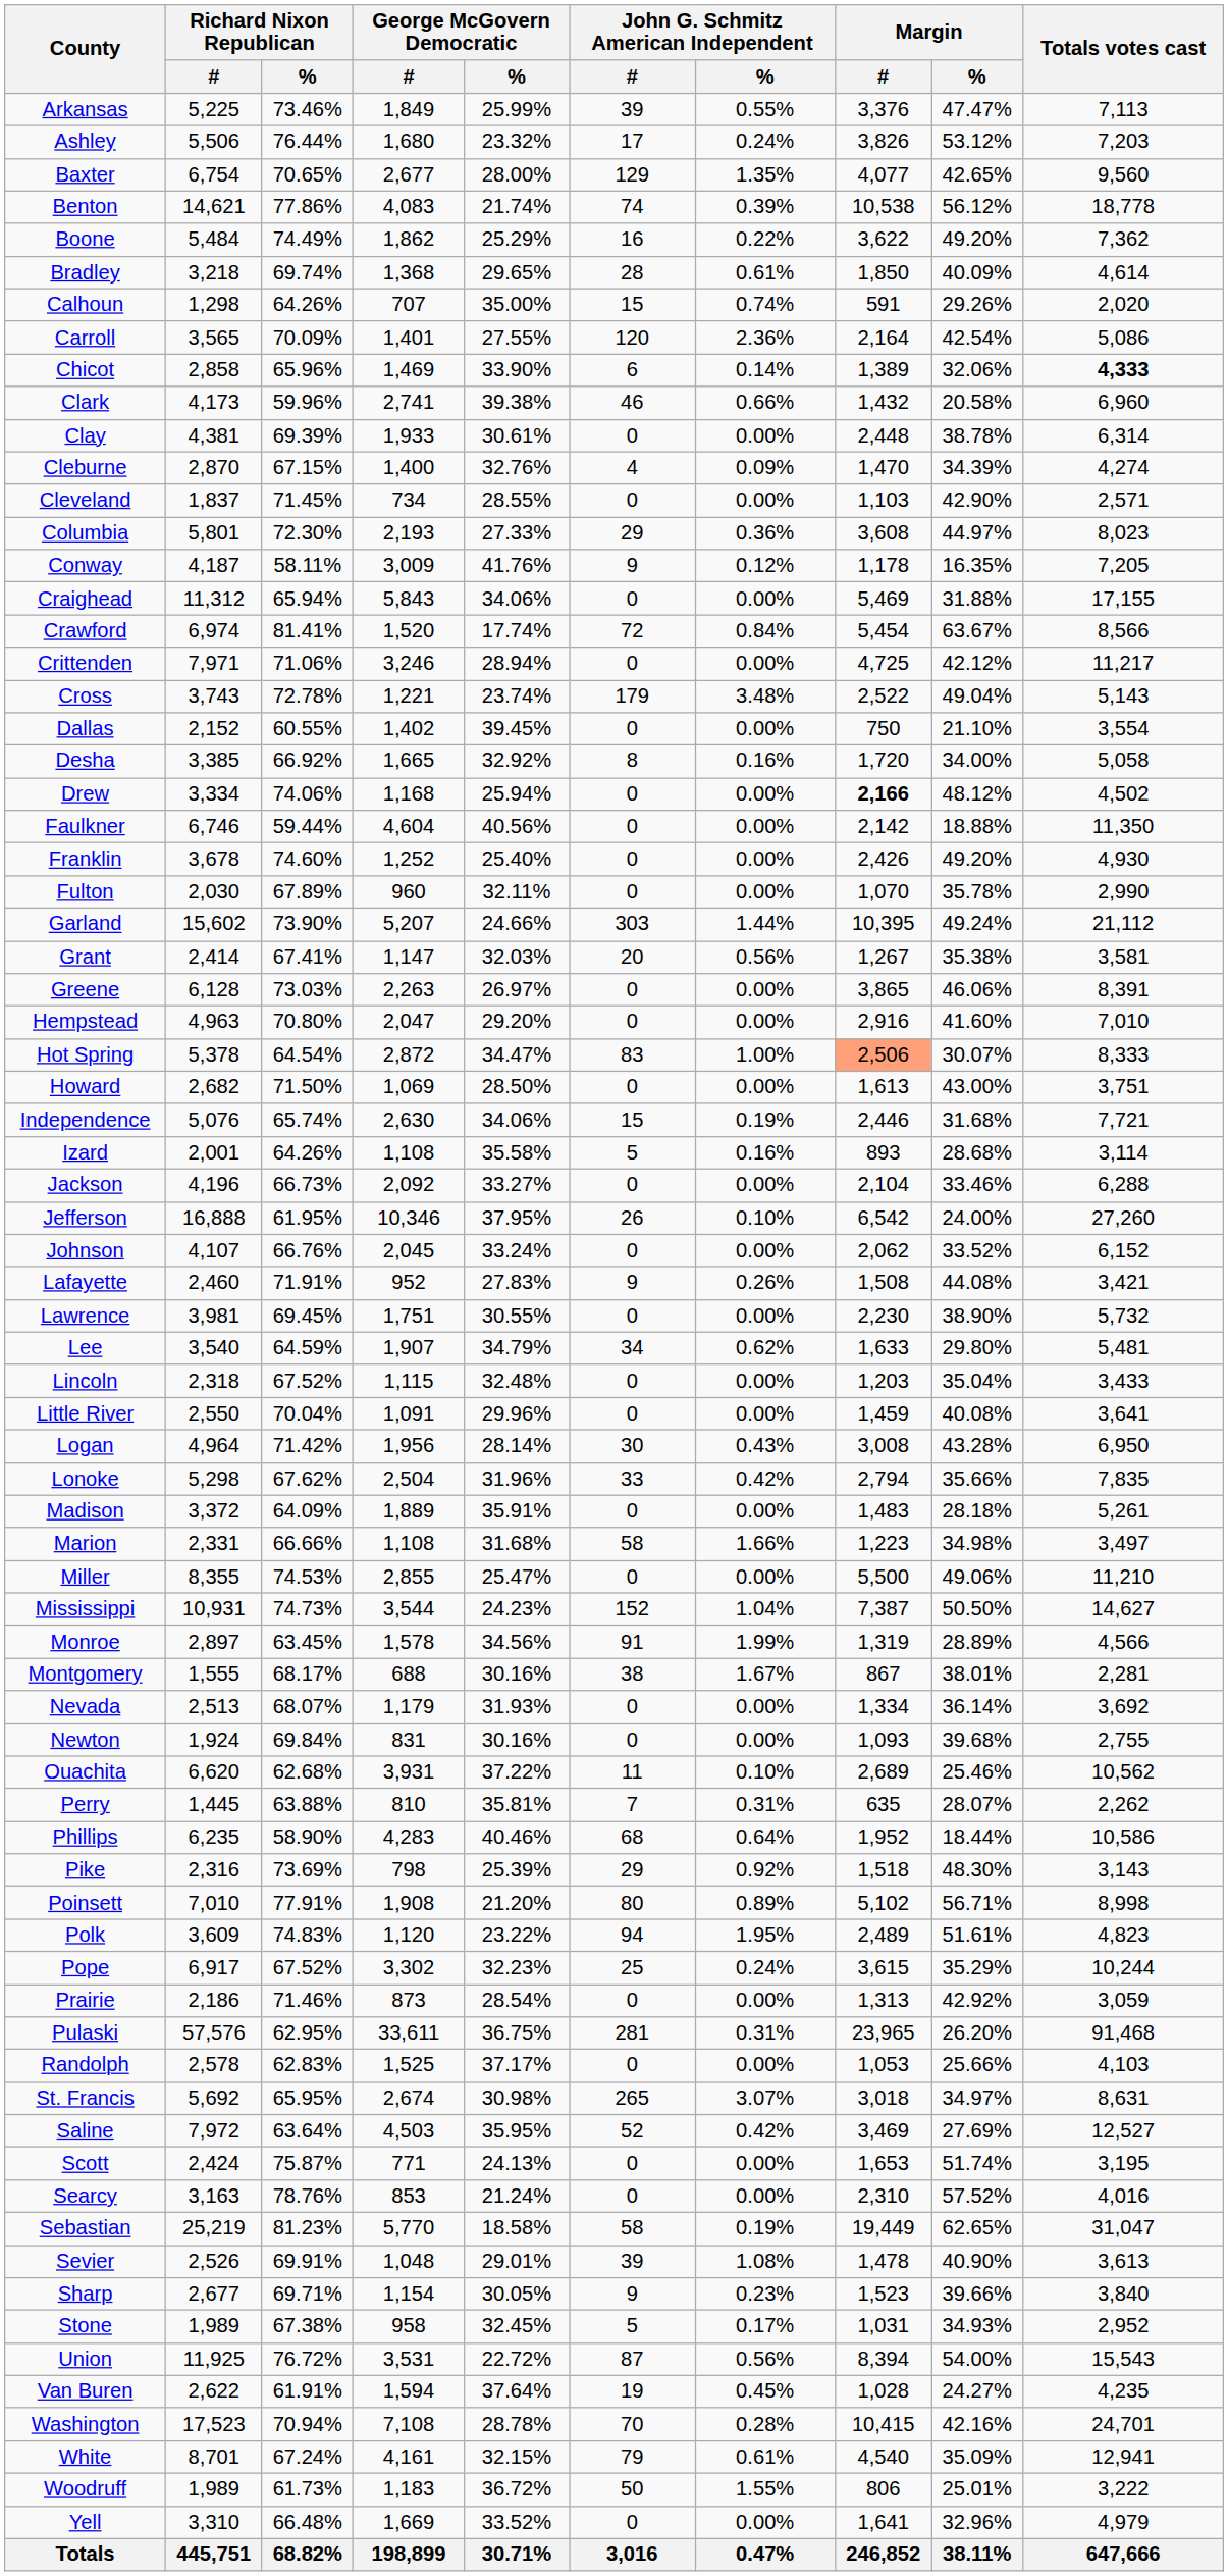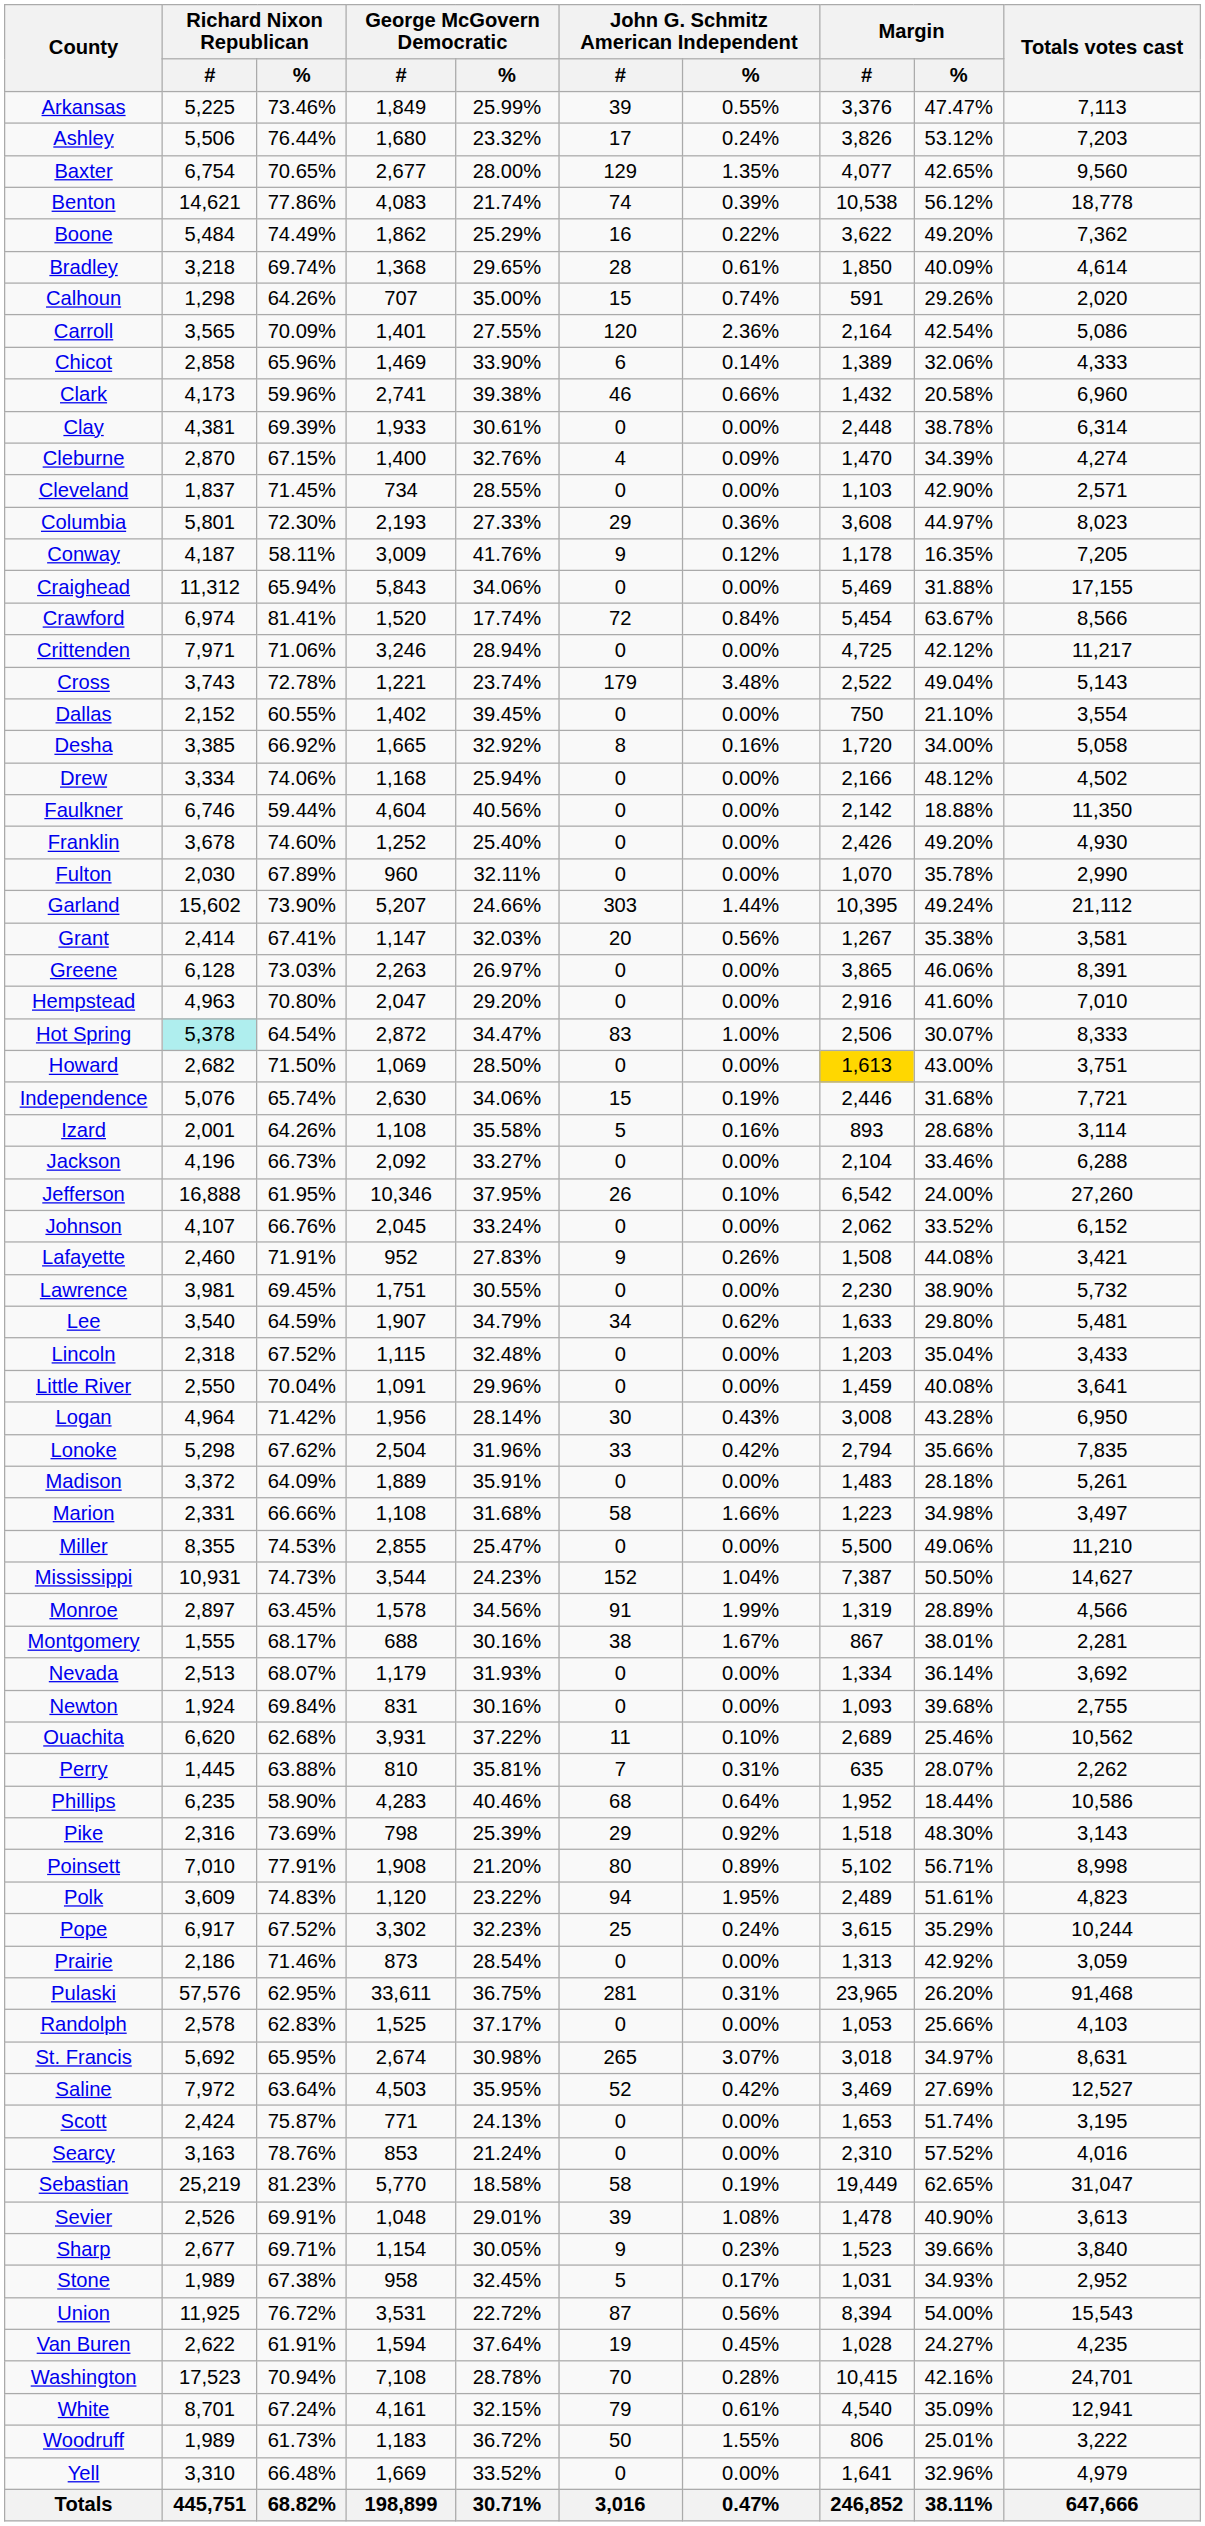Chicot | Totals votes cast: bold -> normal
Drew | Margin / #: bold -> normal
Hot Spring | Richard Nixon Republican / #: no background -> paleturquoise background
Hot Spring | Margin / #: lightsalmon background -> no background
Howard | Margin / #: no background -> gold background
